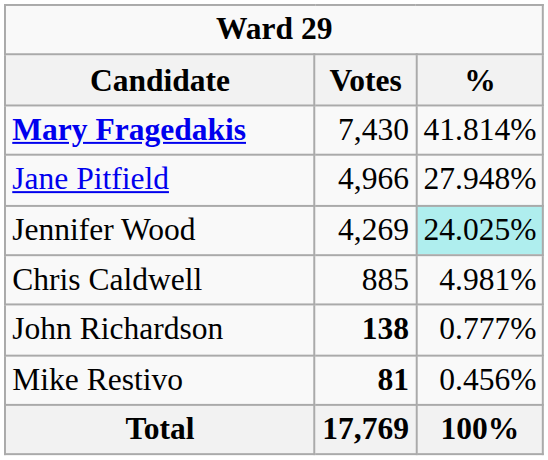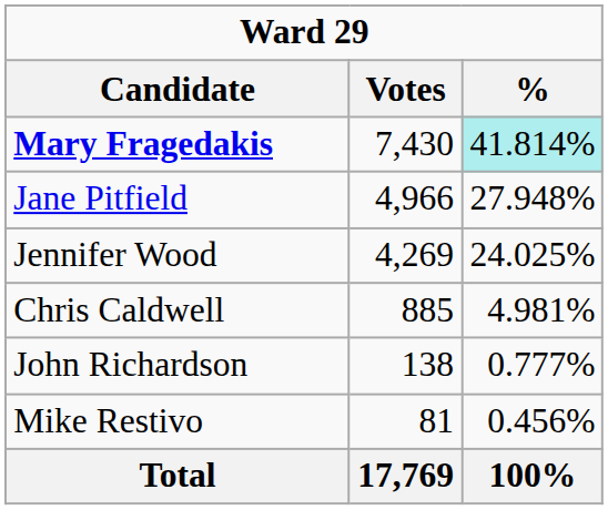Mary Fragedakis | %: no background -> paleturquoise background
Jennifer Wood | %: paleturquoise background -> no background
John Richardson | Votes: bold -> normal
Mike Restivo | Votes: bold -> normal
